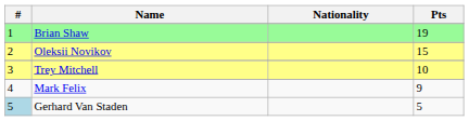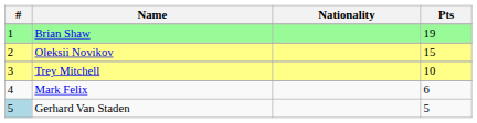Mark Felix | Pts: 9 -> 6
